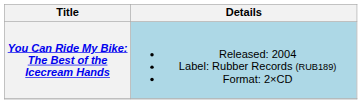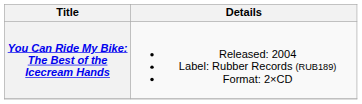You Can Ride My Bike: The Best of the Icecream Hands | Details: lightblue background -> no background
